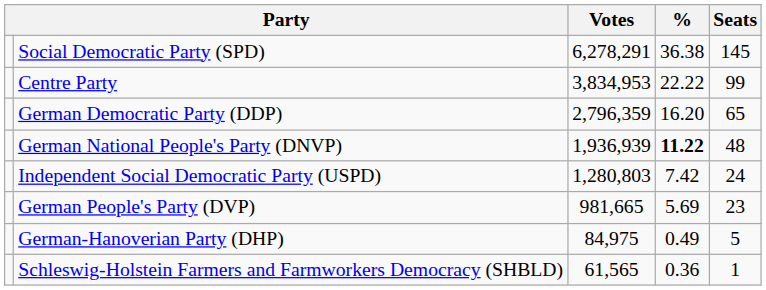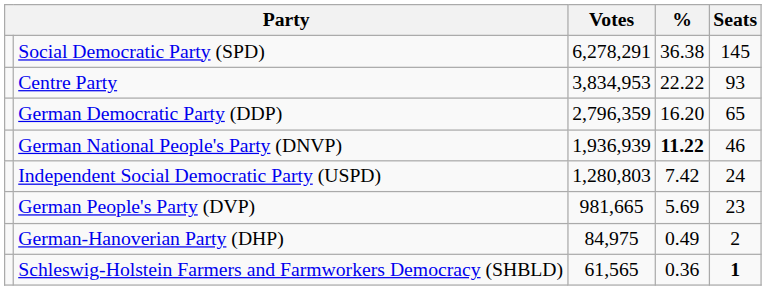Centre Party | Seats: 99 -> 93
German National People's Party (DNVP) | Seats: 48 -> 46
German-Hanoverian Party (DHP) | Seats: 5 -> 2
Schleswig-Holstein Farmers and Farmworkers Democracy (SHBLD) | Seats: normal -> bold
